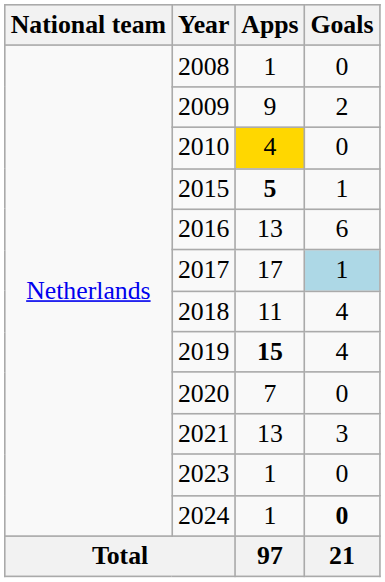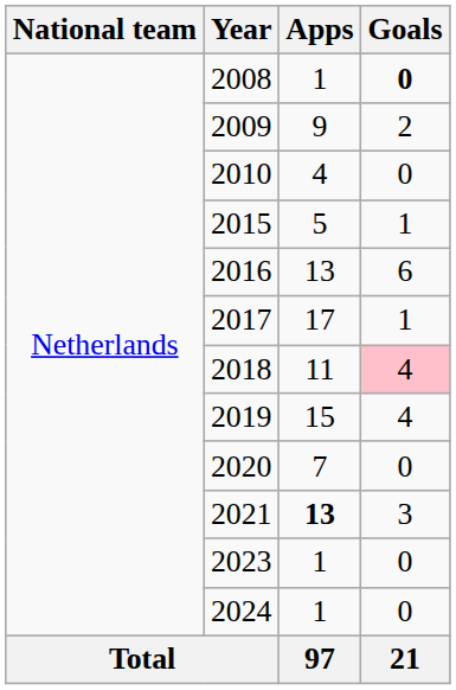2008 | Goals: normal -> bold
2010 | Apps: gold background -> no background
2015 | Apps: bold -> normal
2017 | Goals: lightblue background -> no background
2018 | Goals: no background -> pink background
2019 | Apps: bold -> normal
2021 | Apps: normal -> bold
2024 | Goals: bold -> normal
